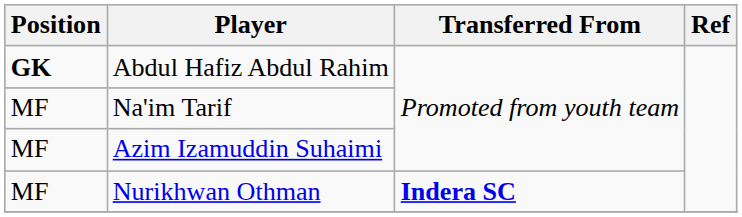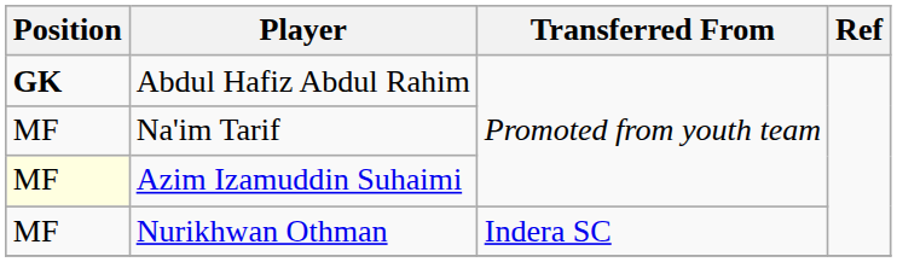Azim Izamuddin Suhaimi | Position: no background -> lightyellow background
Nurikhwan Othman | Transferred From: bold -> normal
